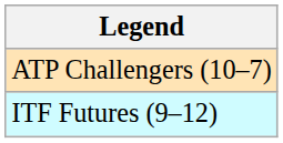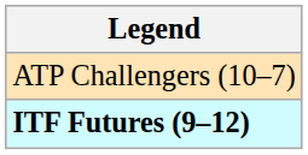row 3 | column 1: normal -> bold
